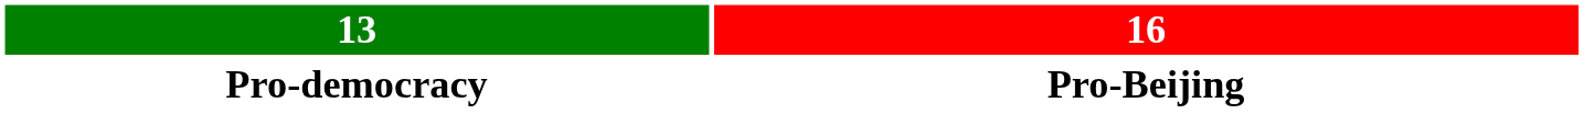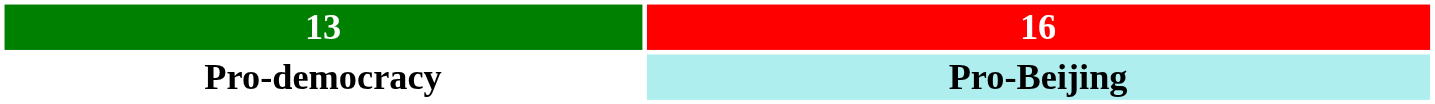Pro-democracy | 16: no background -> paleturquoise background
